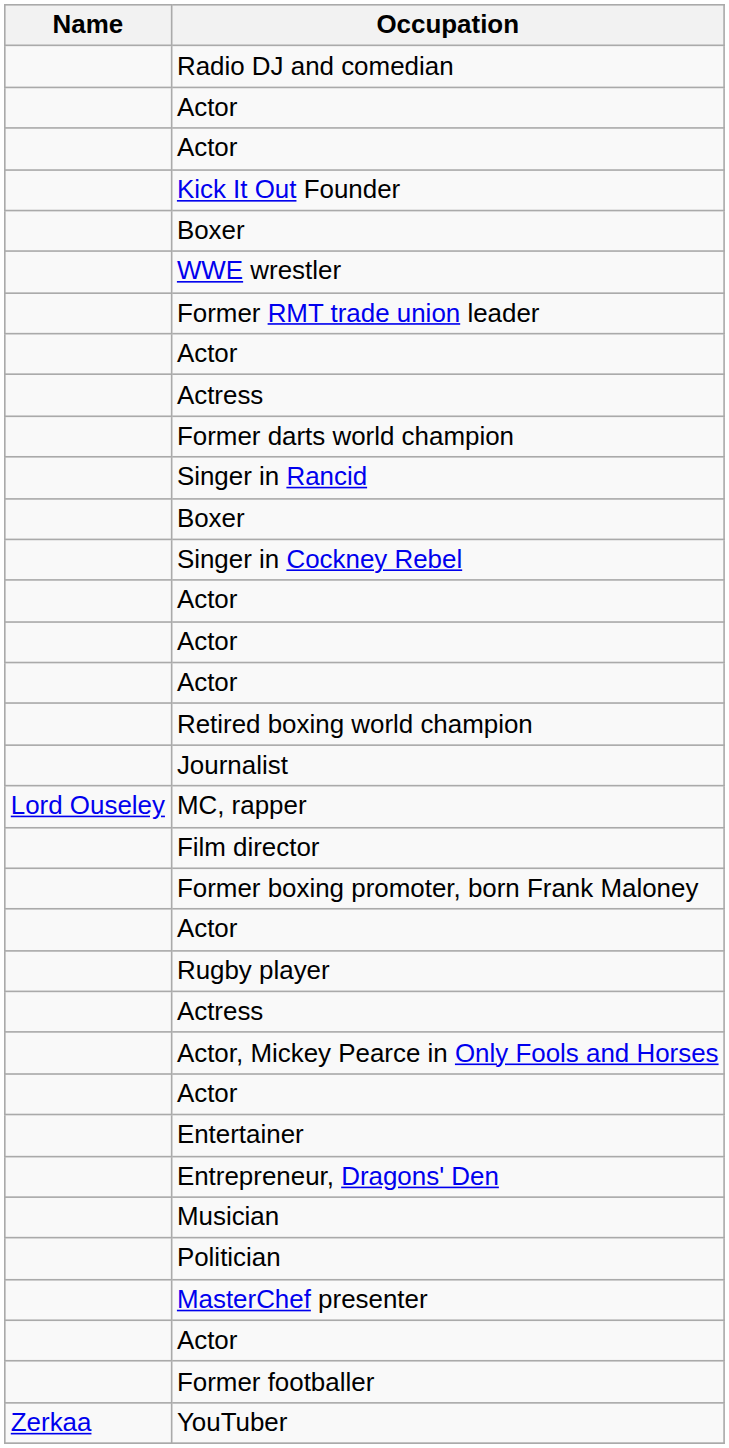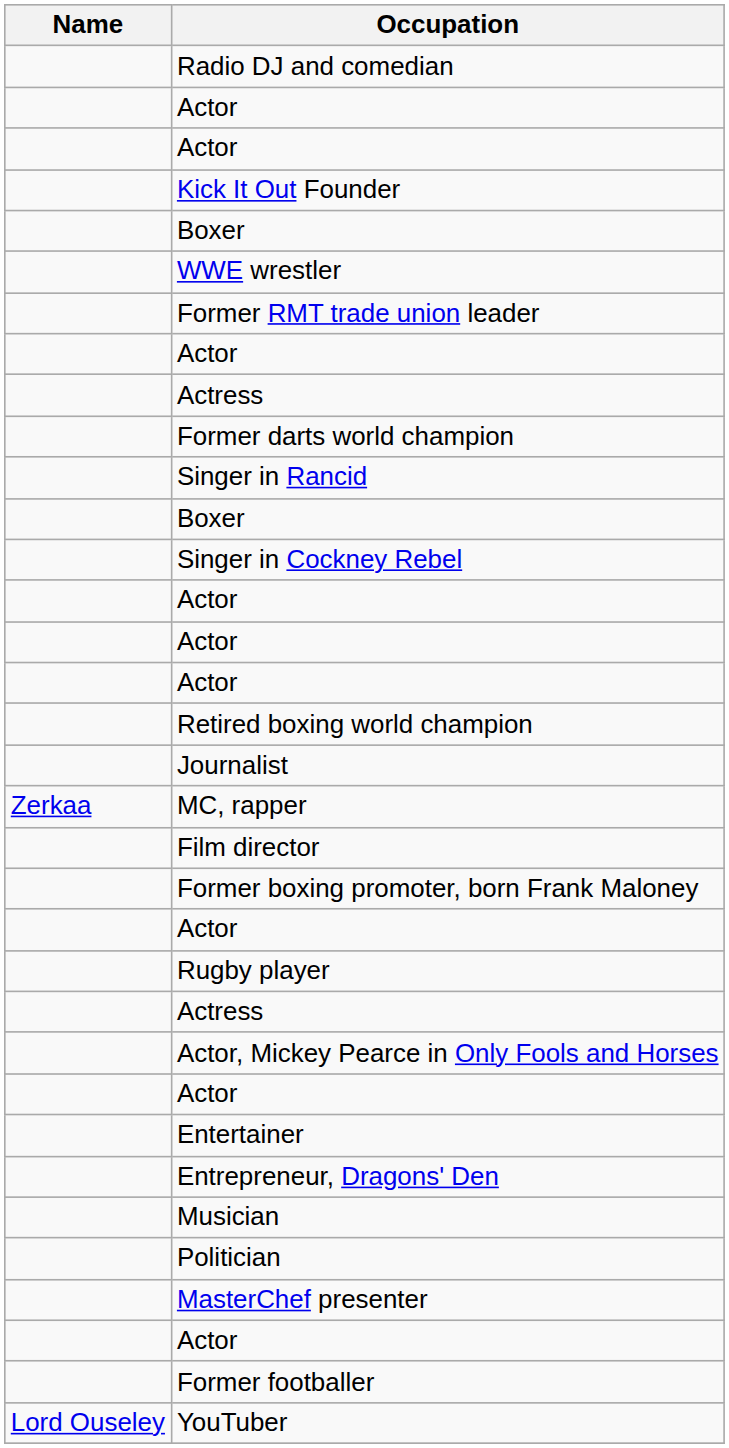row 20 | Name: Lord Ouseley -> Zerkaa
row 35 | Name: Zerkaa -> Lord Ouseley
